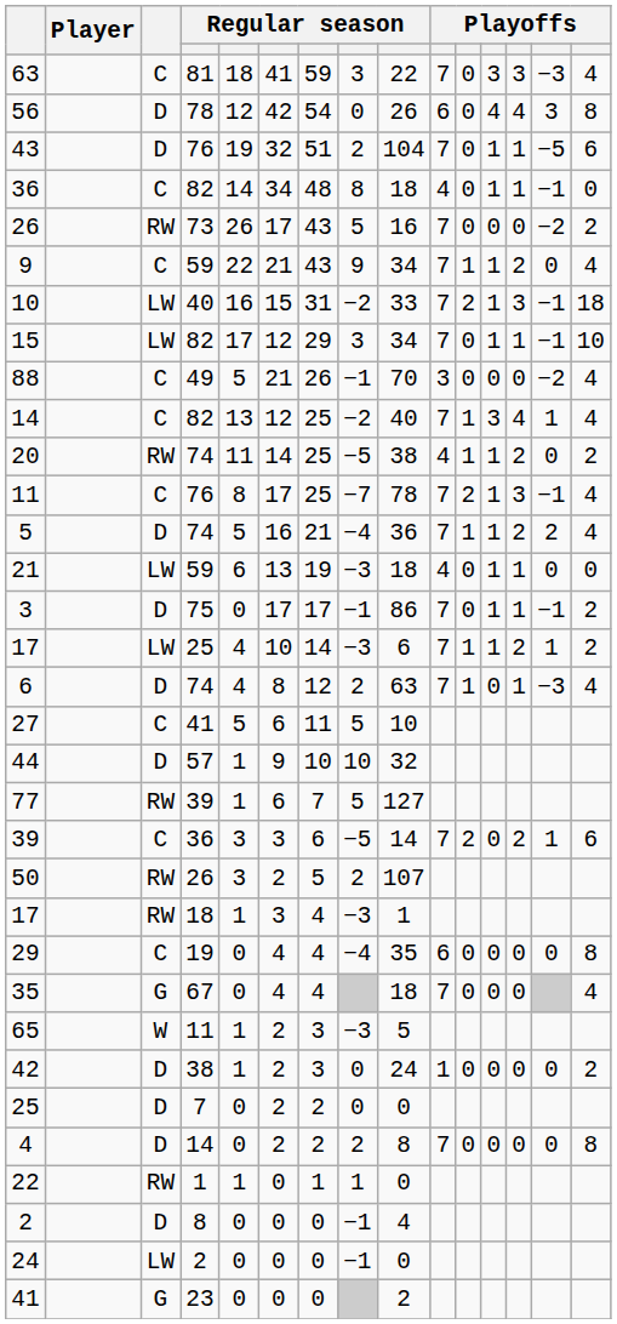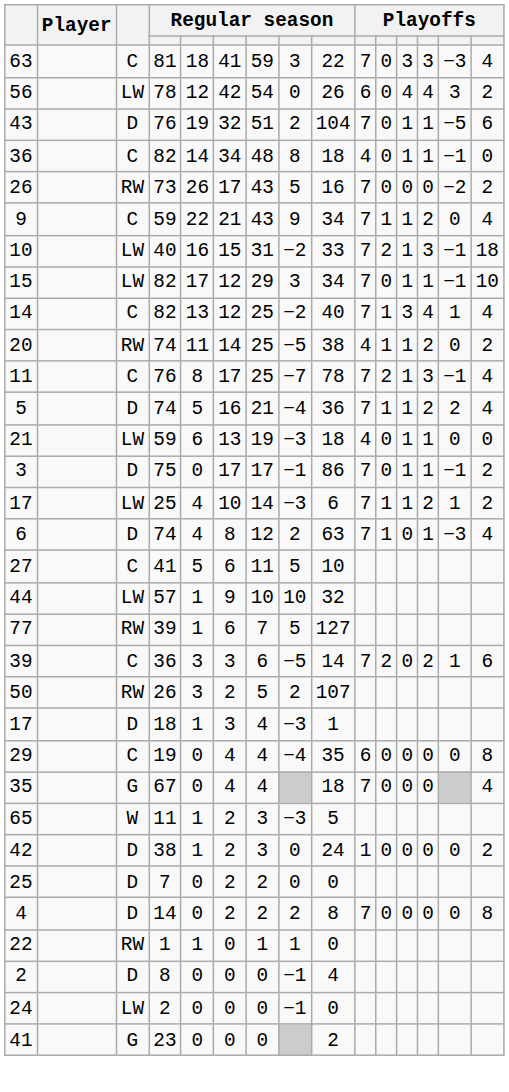56 | column 3: D -> LW
56 | column 15: 8 -> 2
- row: 88 | C | 49 | 5 | 21 | 26 | −1 | 70 | 3 | 0 | 0 | 0 | −2 | 4
44 | column 3: D -> LW
17 / 18 | column 3: RW -> D
